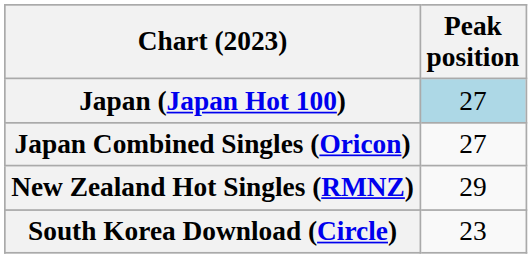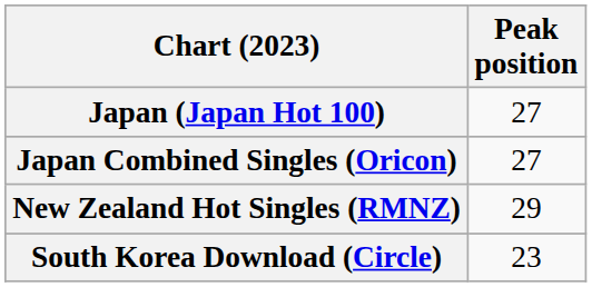Japan (Japan Hot 100) | Peak position: lightblue background -> no background
